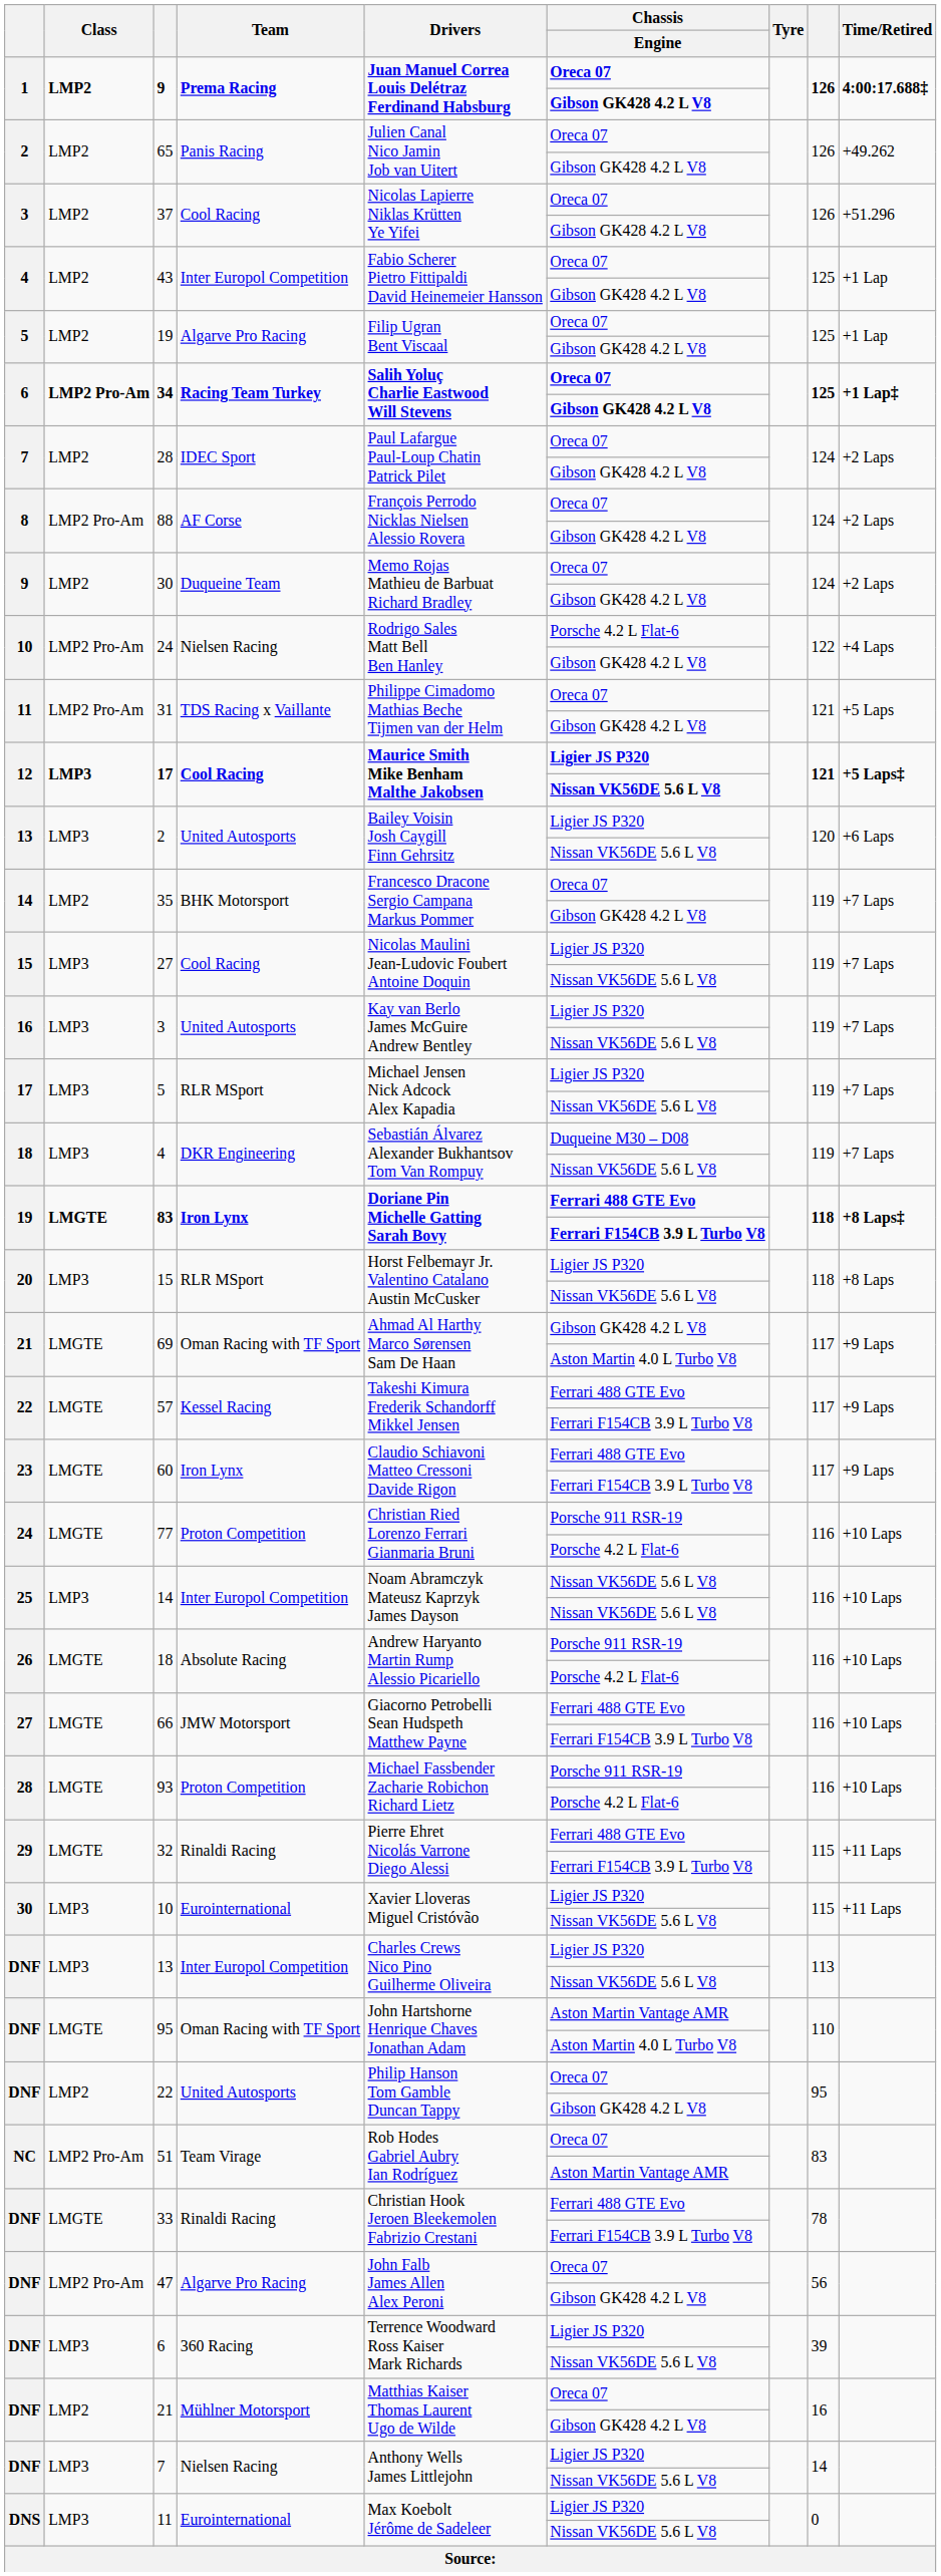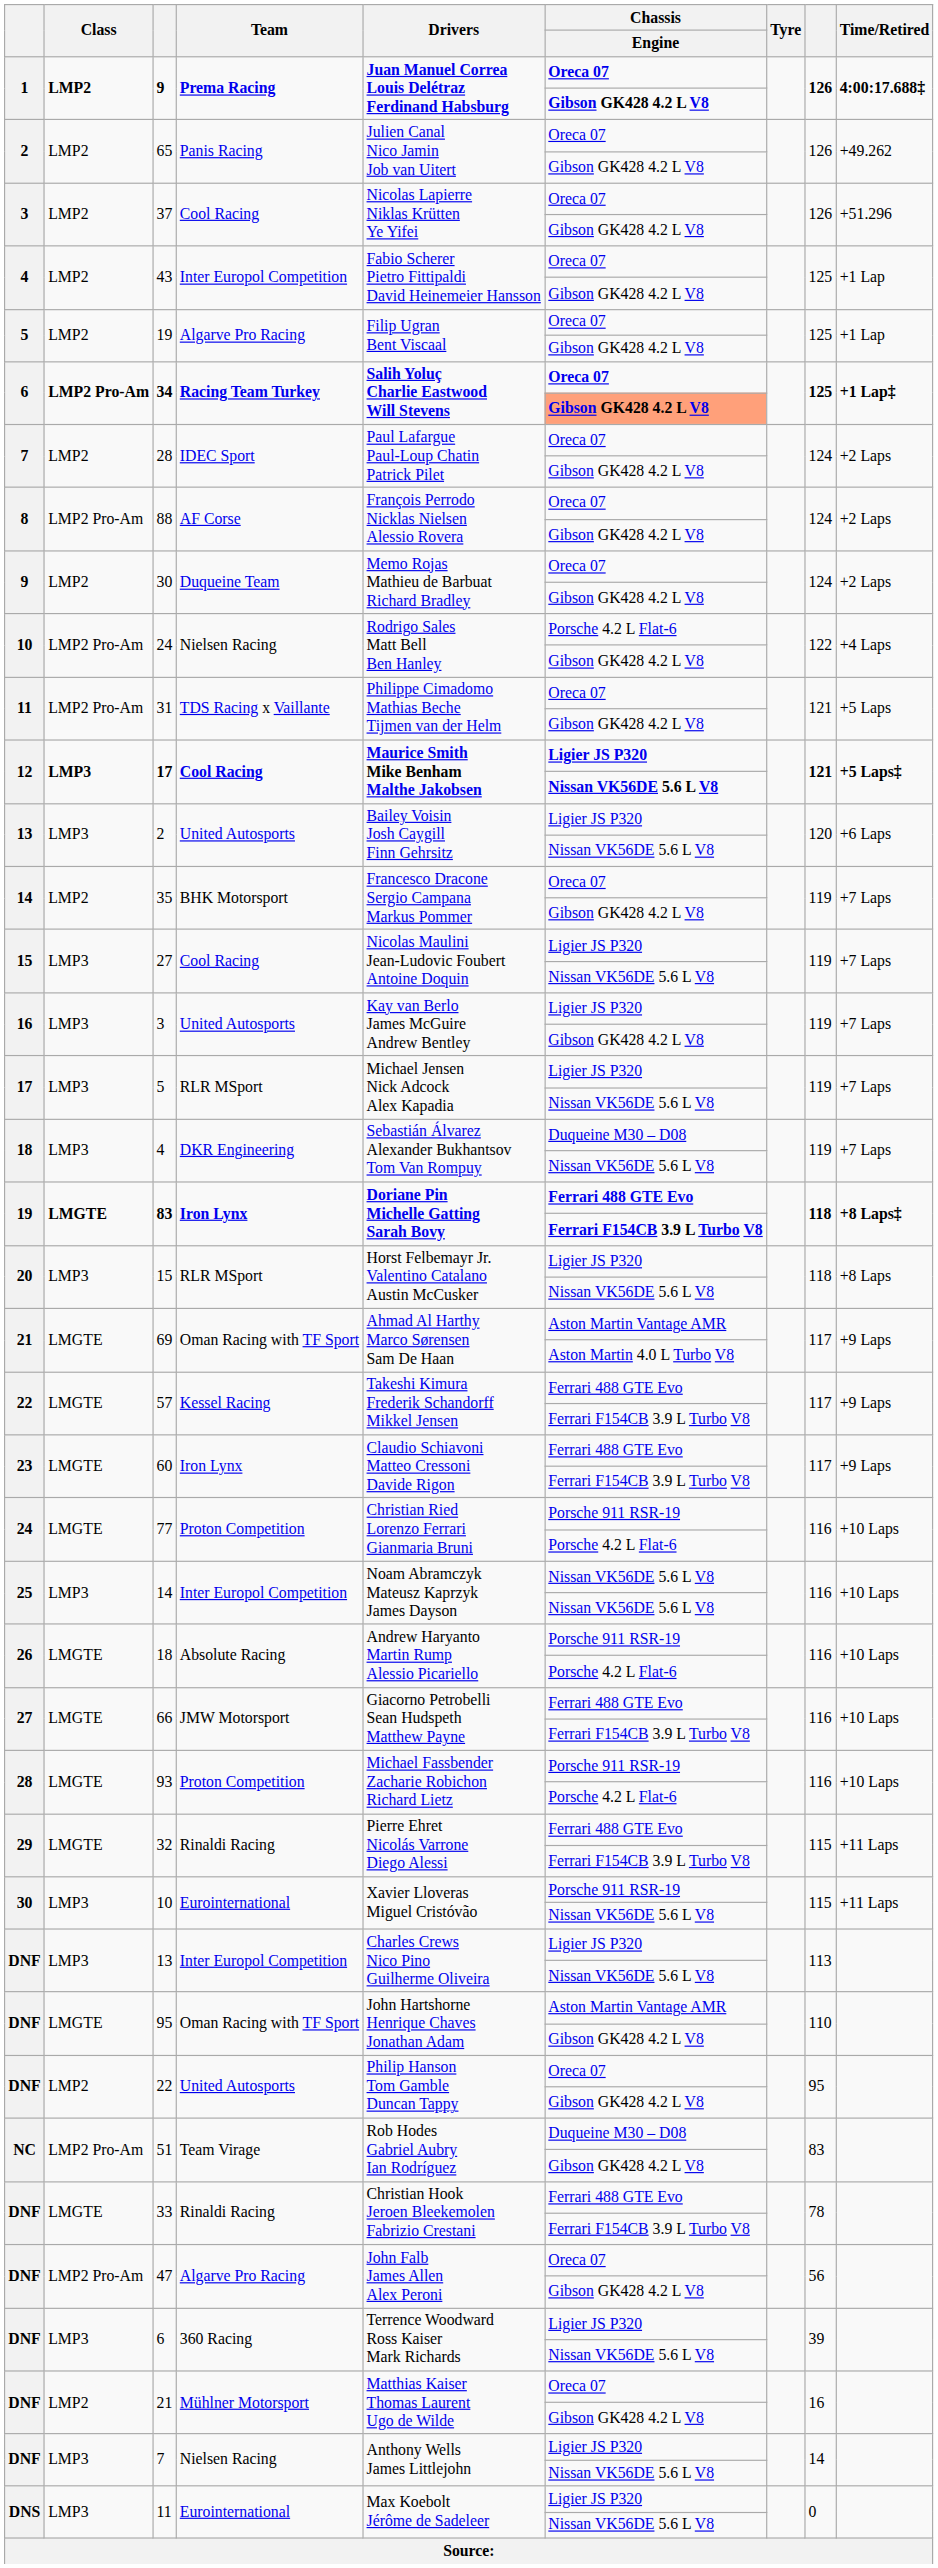row 14 | Chassis / Engine: no background -> lightsalmon background
row 34 | Chassis / Engine: Nissan VK56DE 5.6 L V8 -> Gibson GK428 4.2 L V8
row 43 | Chassis / Engine: Gibson GK428 4.2 L V8 -> Aston Martin Vantage AMR
row 61 | Chassis / Engine: Ligier JS P320 -> Porsche 911 RSR-19
row 66 | Chassis / Engine: Aston Martin 4.0 L Turbo V8 -> Gibson GK428 4.2 L V8
row 69 | Chassis / Engine: Oreca 07 -> Duqueine M30 – D08
row 70 | Chassis / Engine: Aston Martin Vantage AMR -> Gibson GK428 4.2 L V8
